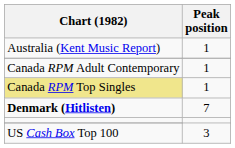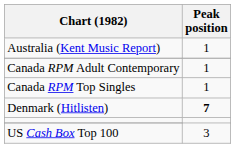row 4 | Chart (1982): khaki background -> no background
row 5 | Chart (1982): bold -> normal
row 5 | Peak position: normal -> bold
